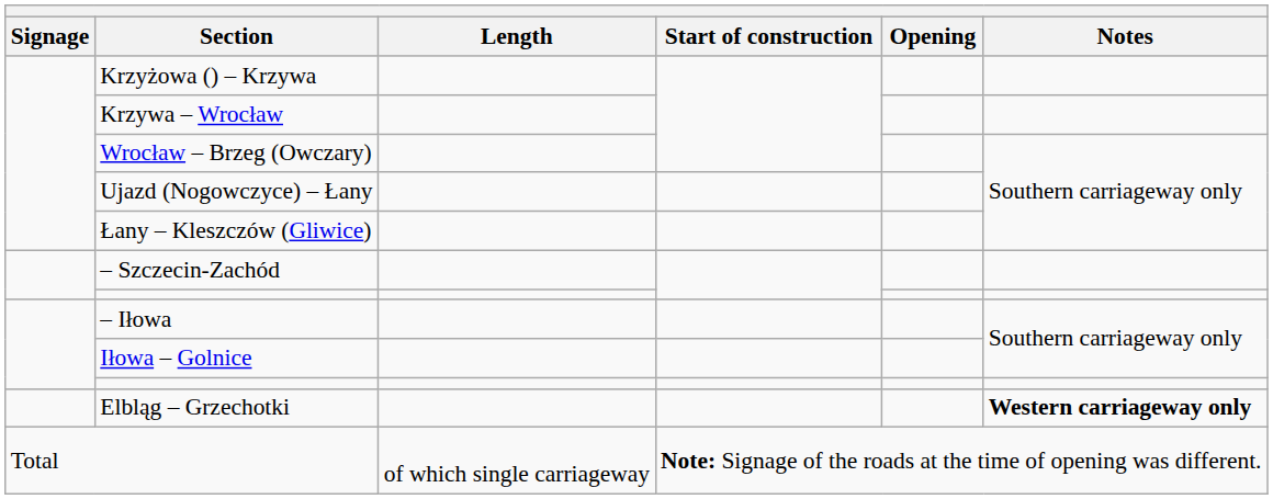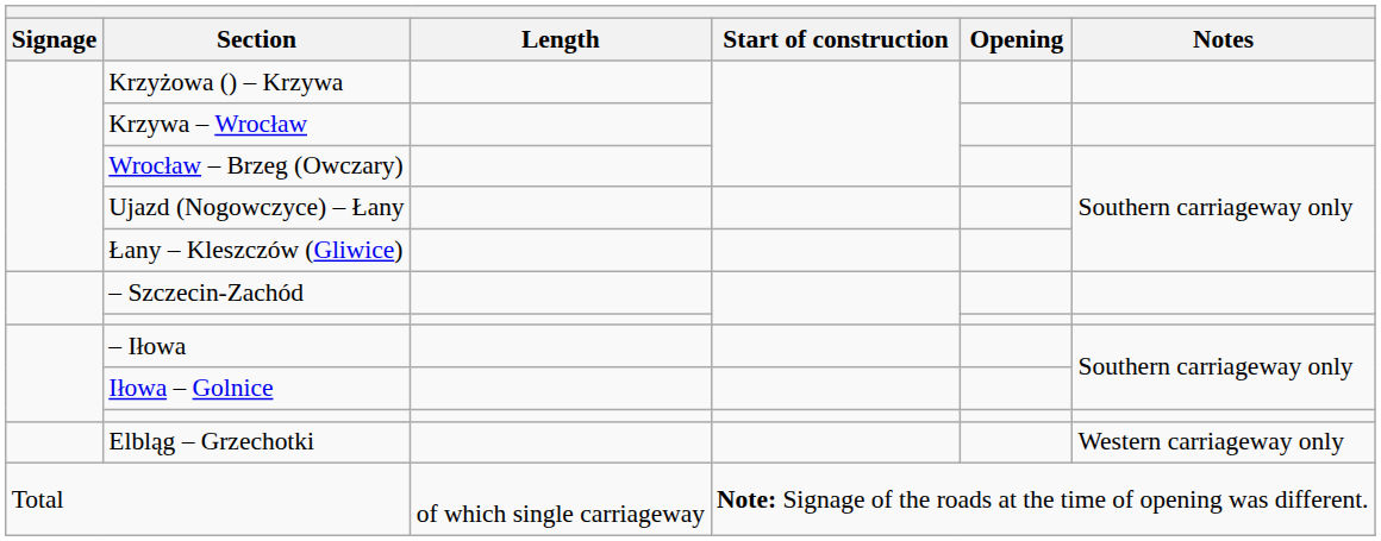Elbląg – Grzechotki | Notes: bold -> normal
